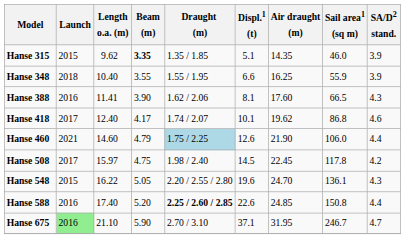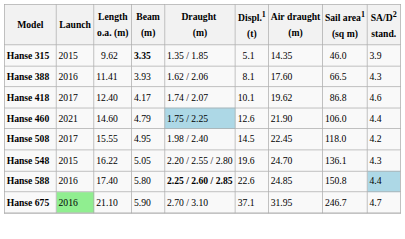- row: Hanse 348 | 2018 | 10.40 | 3.55 | 1.55 / 1.95 | 6.6 | 16.25 | 55.9 | 3.9
Hanse 388 | Beam (m): 3.90 -> 3.93
Hanse 508 | Length o.a. (m): 15.97 -> 15.55
Hanse 508 | Beam (m): 4.75 -> 4.95
Hanse 508 | Sail area1 (sq m): 117.8 -> 118.0
Hanse 588 | Beam (m): 5.20 -> 5.80
Hanse 588 | SA/D2 stand.: no background -> lightblue background
